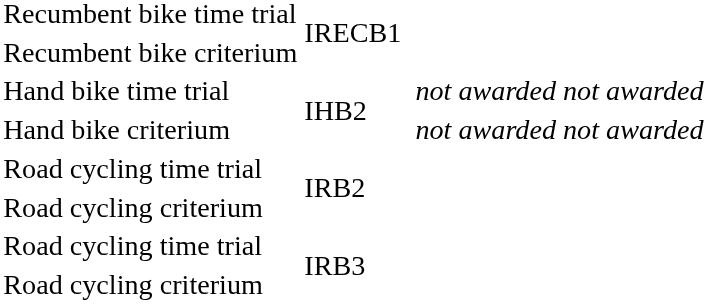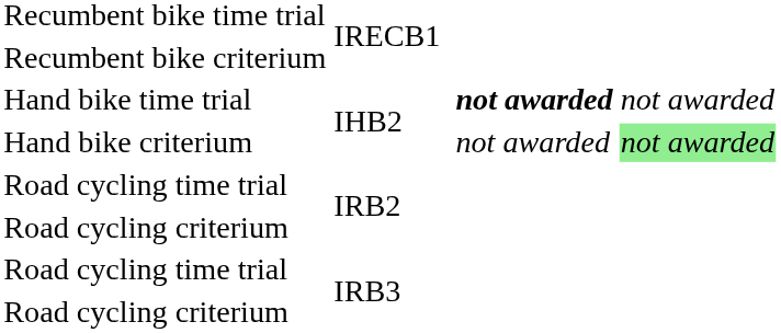Hand bike time trial | column 3: normal -> bold
Hand bike criterium | column 4: no background -> lightgreen background
